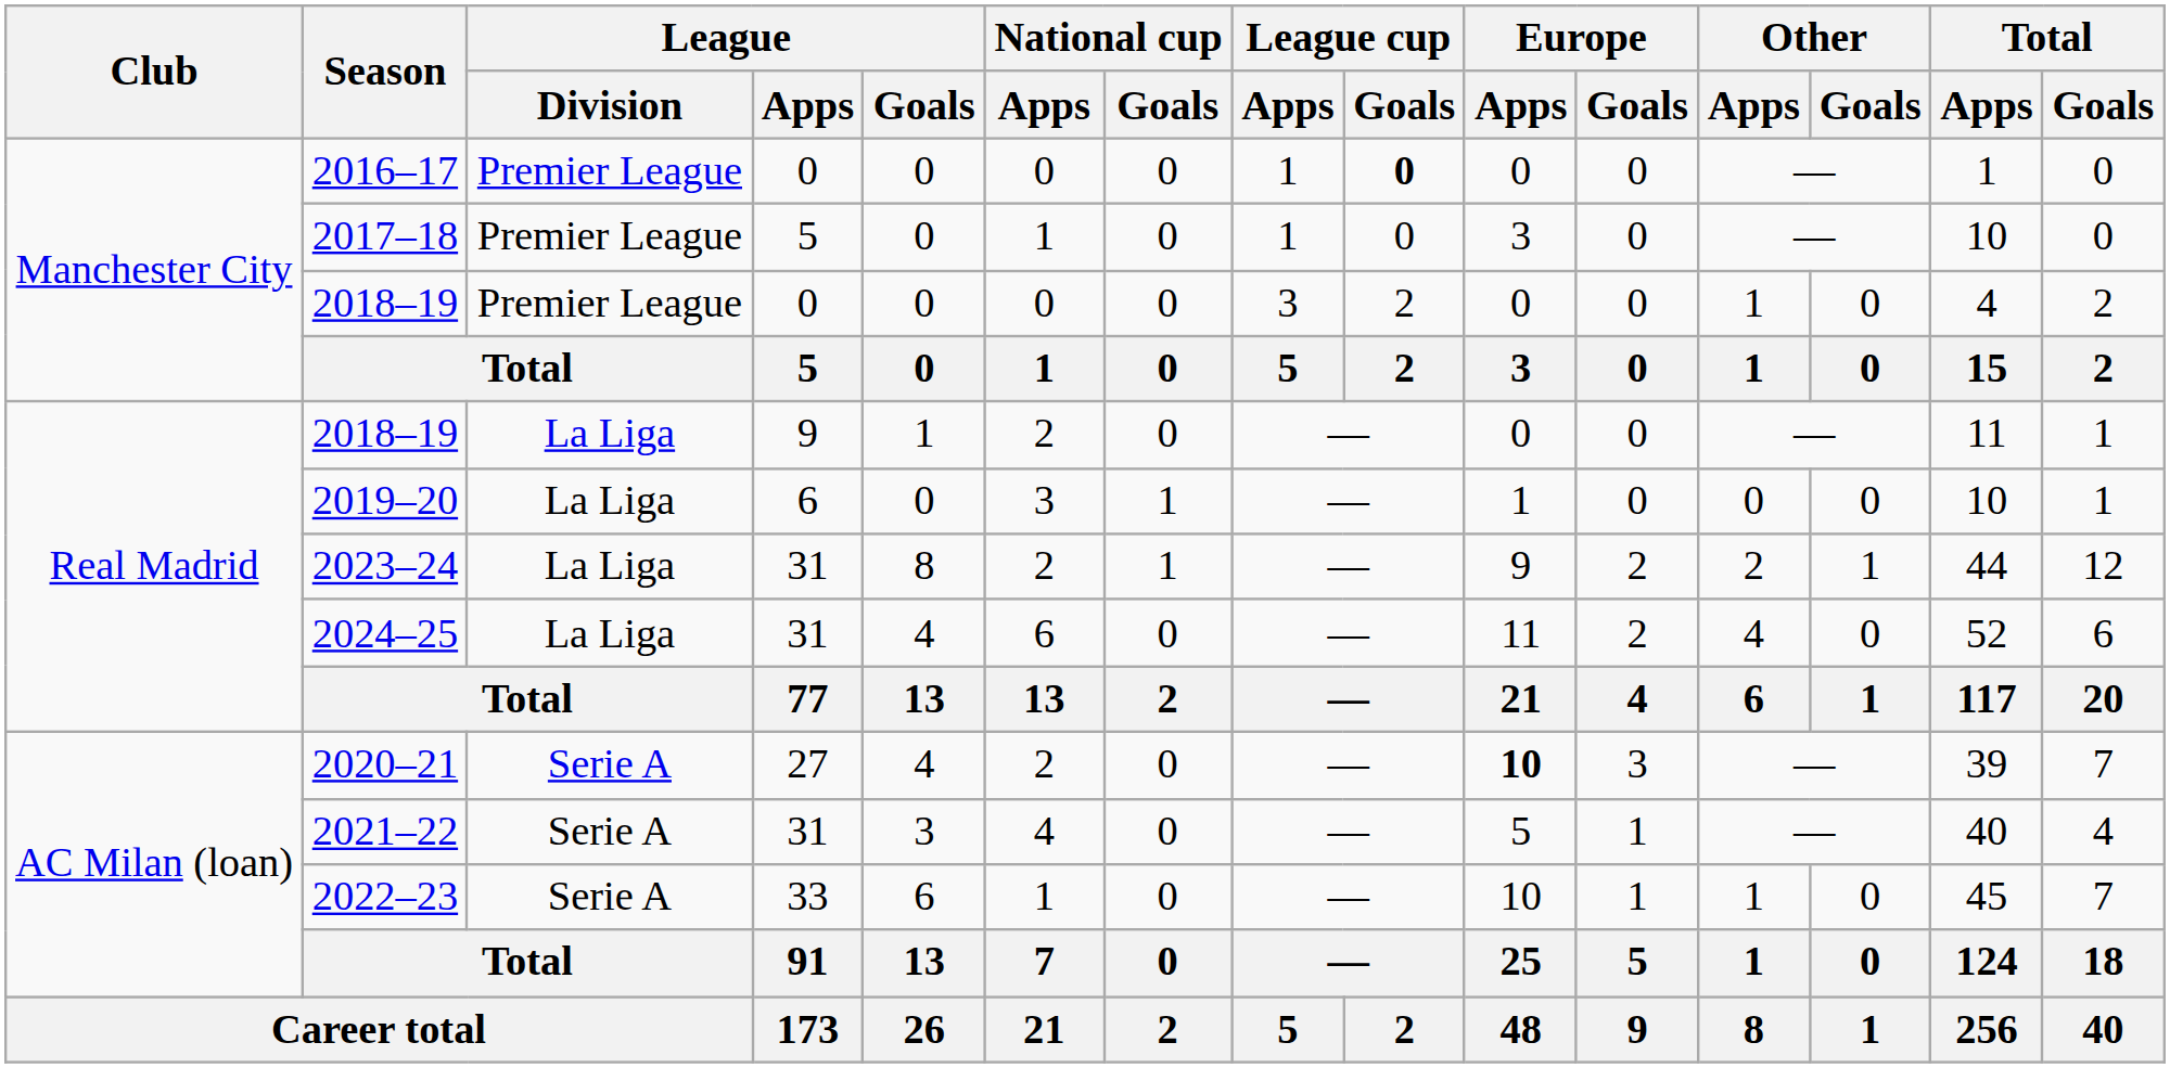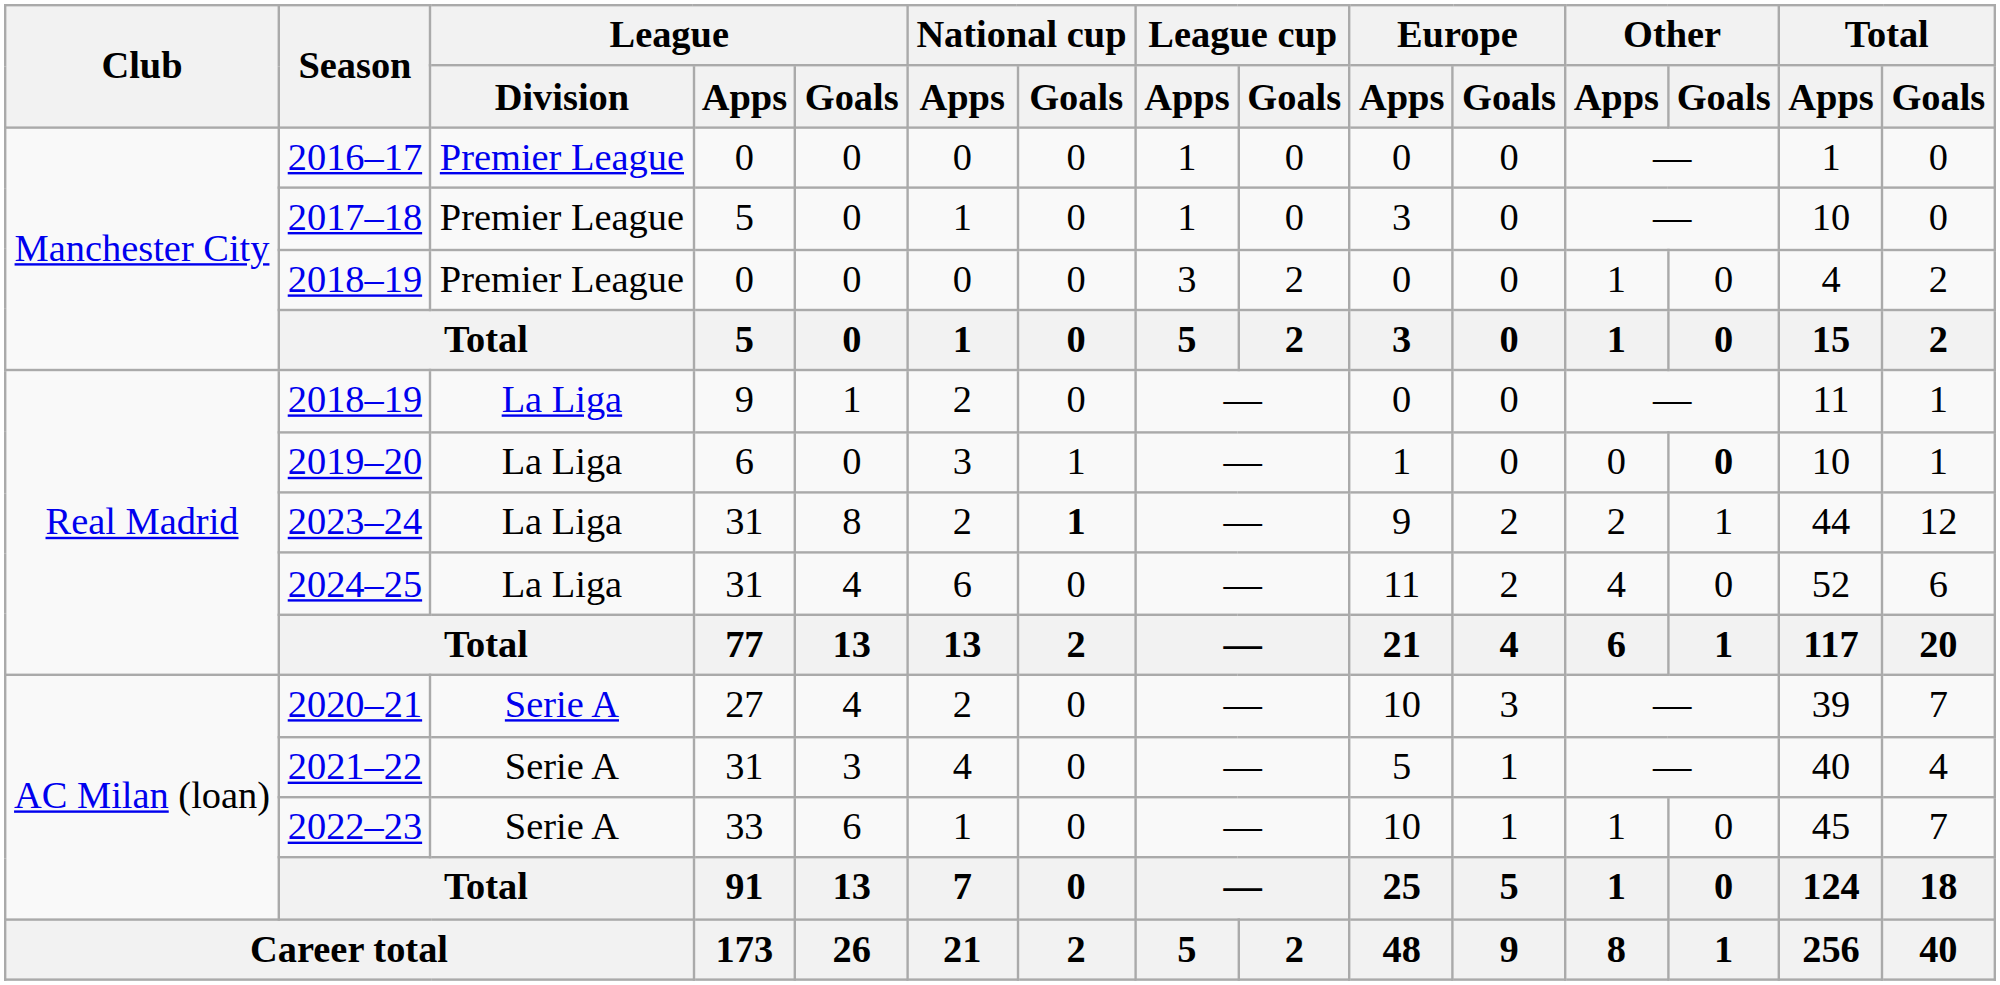2016–17 | League cup / Goals: bold -> normal
2019–20 | Other / Goals: normal -> bold
2023–24 | National cup / Goals: normal -> bold
2020–21 | Europe / Apps: bold -> normal
